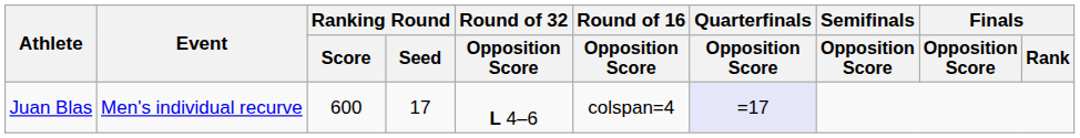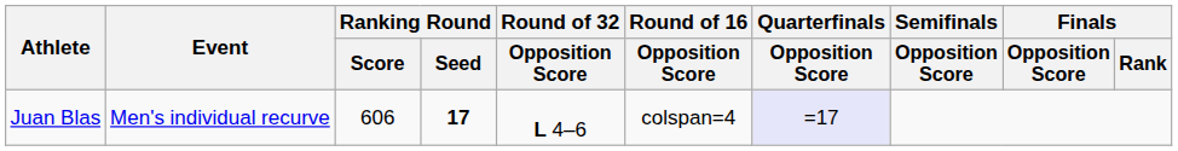Juan Blas | Ranking Round / Score: 600 -> 606
Juan Blas | Ranking Round / Seed: normal -> bold
